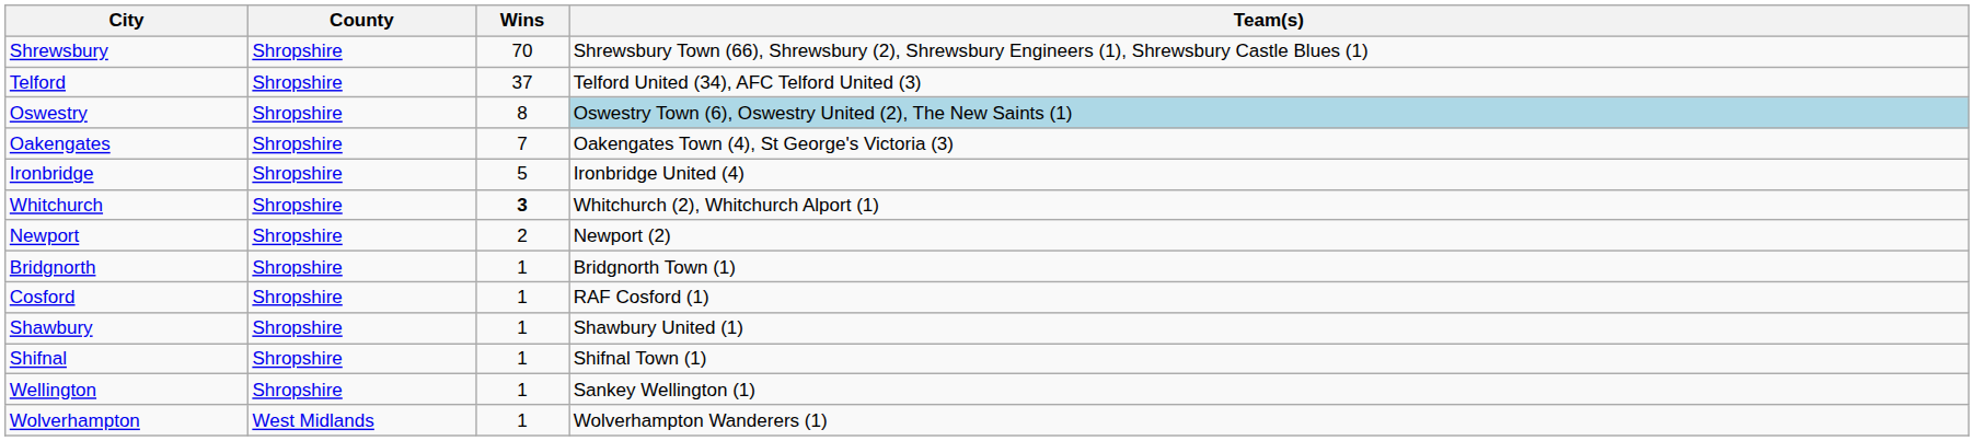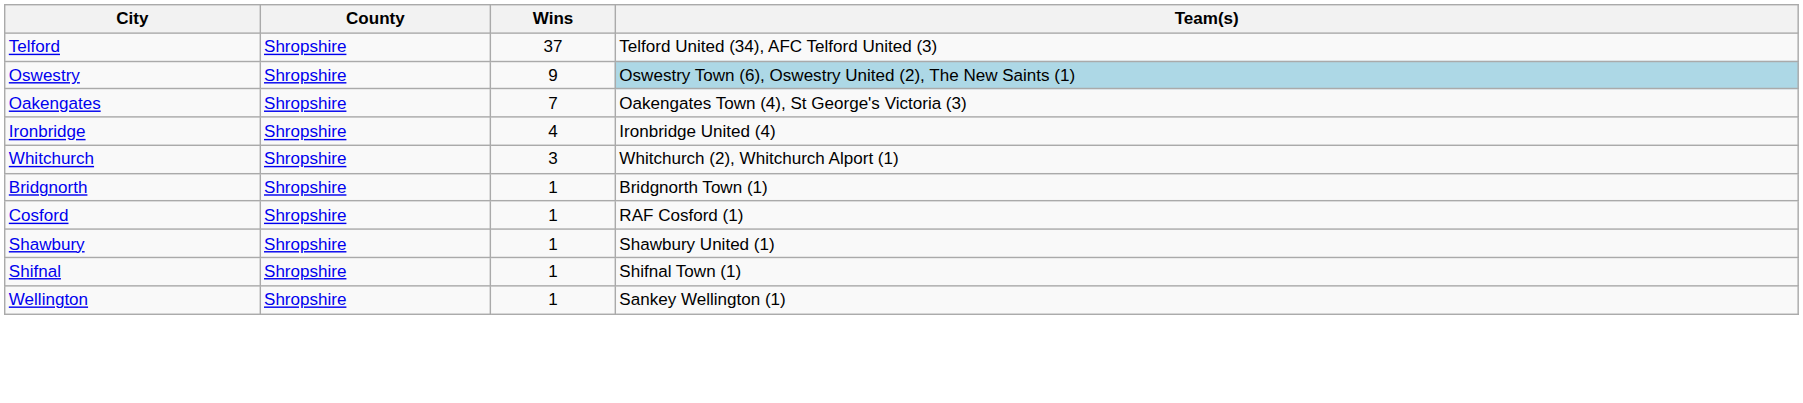- row: Shrewsbury | Shropshire | 70 | Shrewsbury Town (66), Shrewsbury (2), Shrewsbury Engineers (1), Shrewsbury Castle Blues (1)
Oswestry | Wins: 8 -> 9
Ironbridge | Wins: 5 -> 4
Whitchurch | Wins: bold -> normal
- row: Newport | Shropshire | 2 | Newport (2)
- row: Wolverhampton | West Midlands | 1 | Wolverhampton Wanderers (1)
